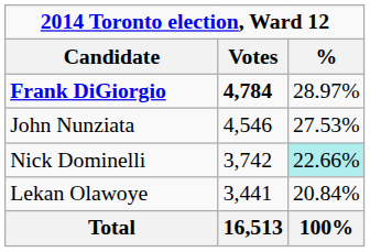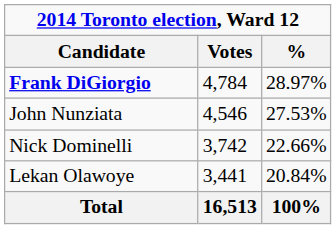Frank DiGiorgio | Votes: bold -> normal
Nick Dominelli | %: paleturquoise background -> no background
